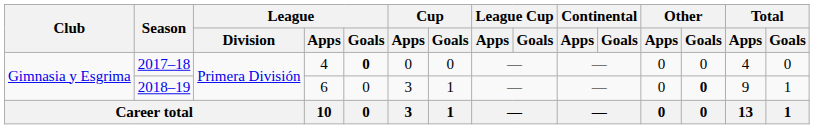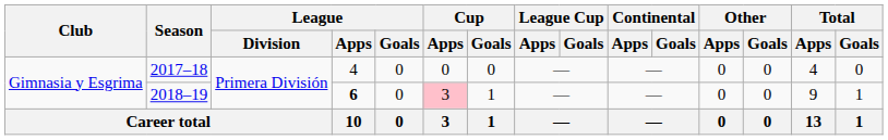2017–18 | League / Goals: bold -> normal
2018–19 | League / Apps: normal -> bold
2018–19 | Cup / Apps: no background -> pink background
2018–19 | Other / Goals: bold -> normal
